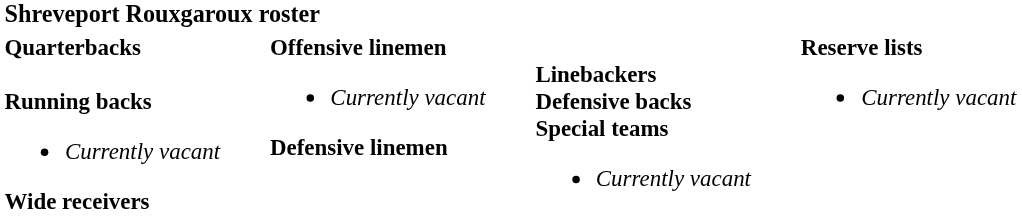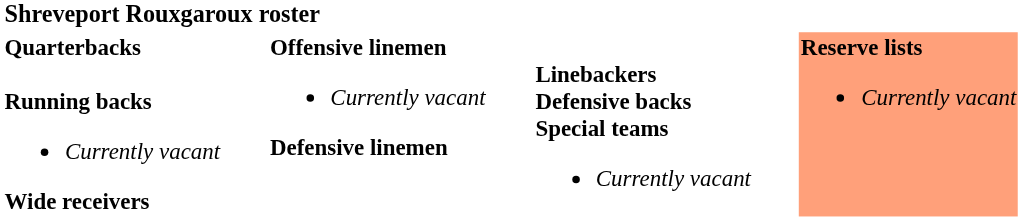Quarterbacks Running backs Currently vacant Wide receivers | column 4: no background -> lightsalmon background
